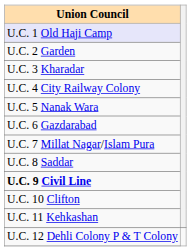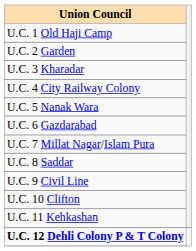U.C. 1 Old Haji Camp | Union Council: lavender background -> no background
U.C. 9 Civil Line | Union Council: bold -> normal
U.C. 12 Dehli Colony P & T Colony | Union Council: normal -> bold
